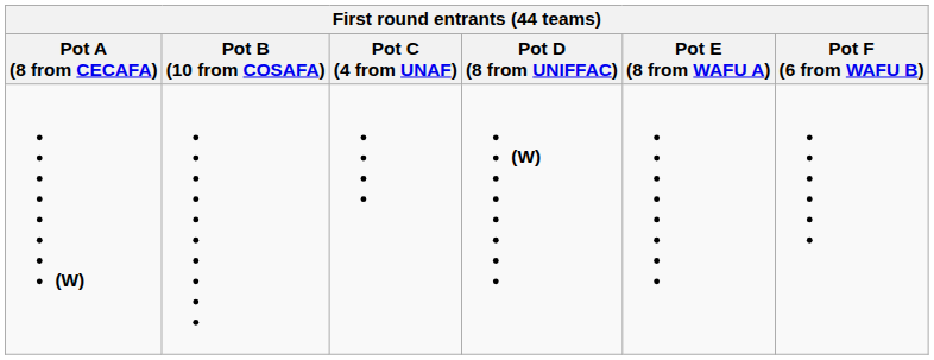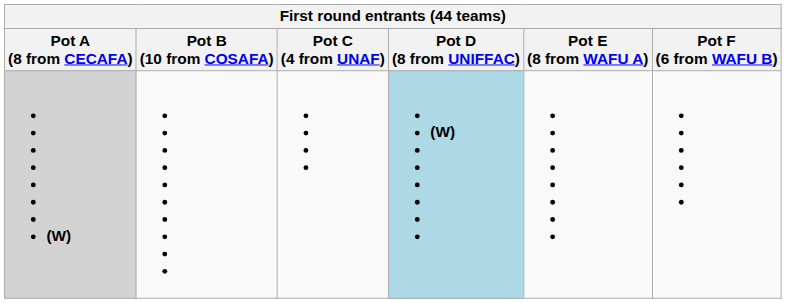row 3 | Pot A (8 from CECAFA): no background -> lightgrey background
row 3 | Pot D (8 from UNIFFAC): no background -> lightblue background
